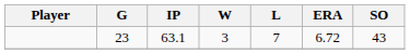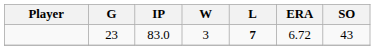row 2 | IP: 63.1 -> 83.0
row 2 | L: normal -> bold
